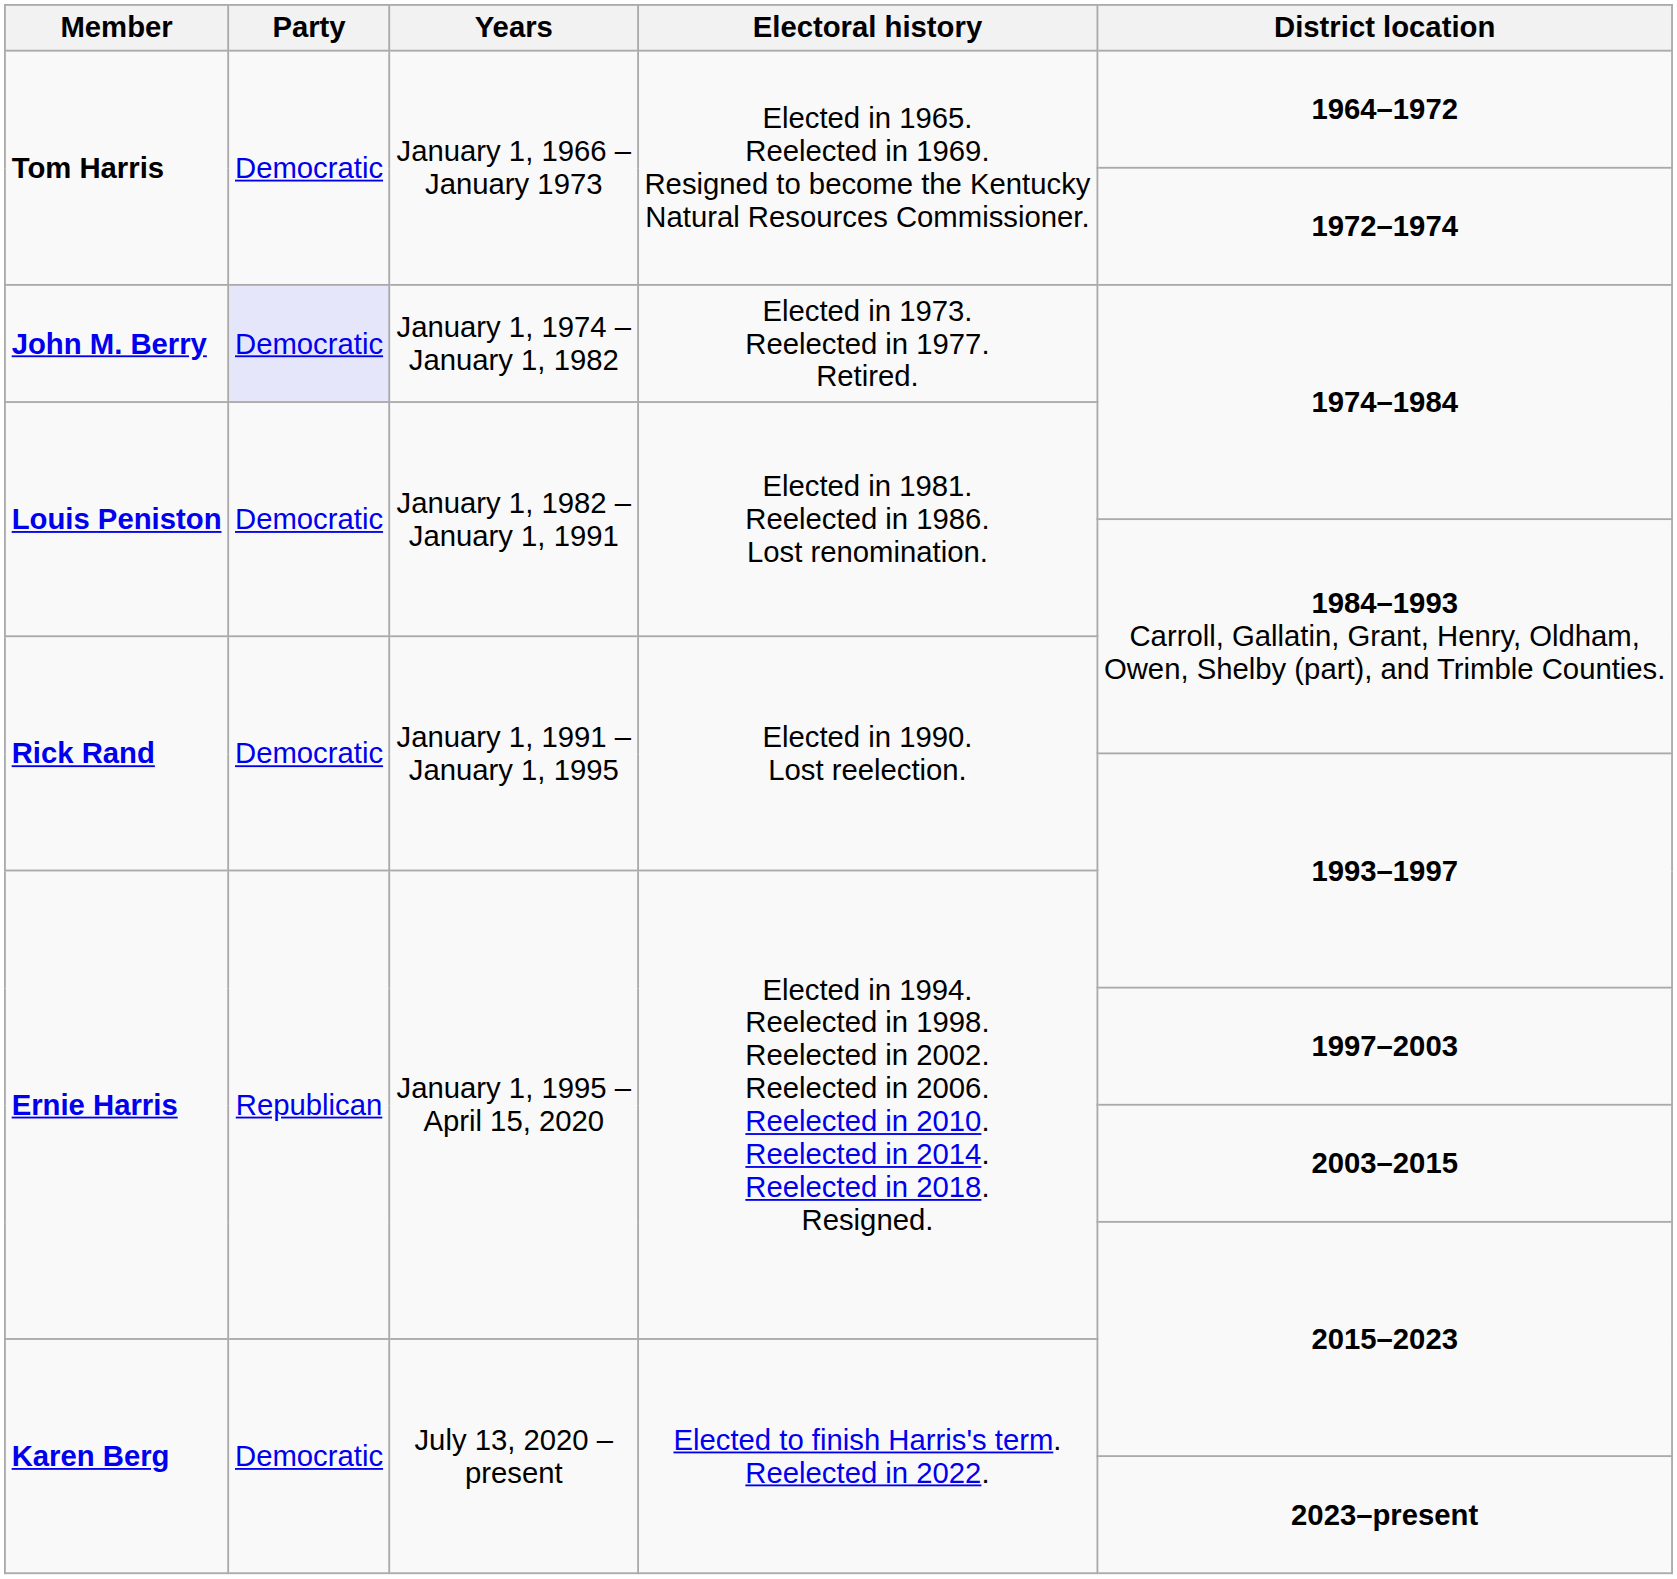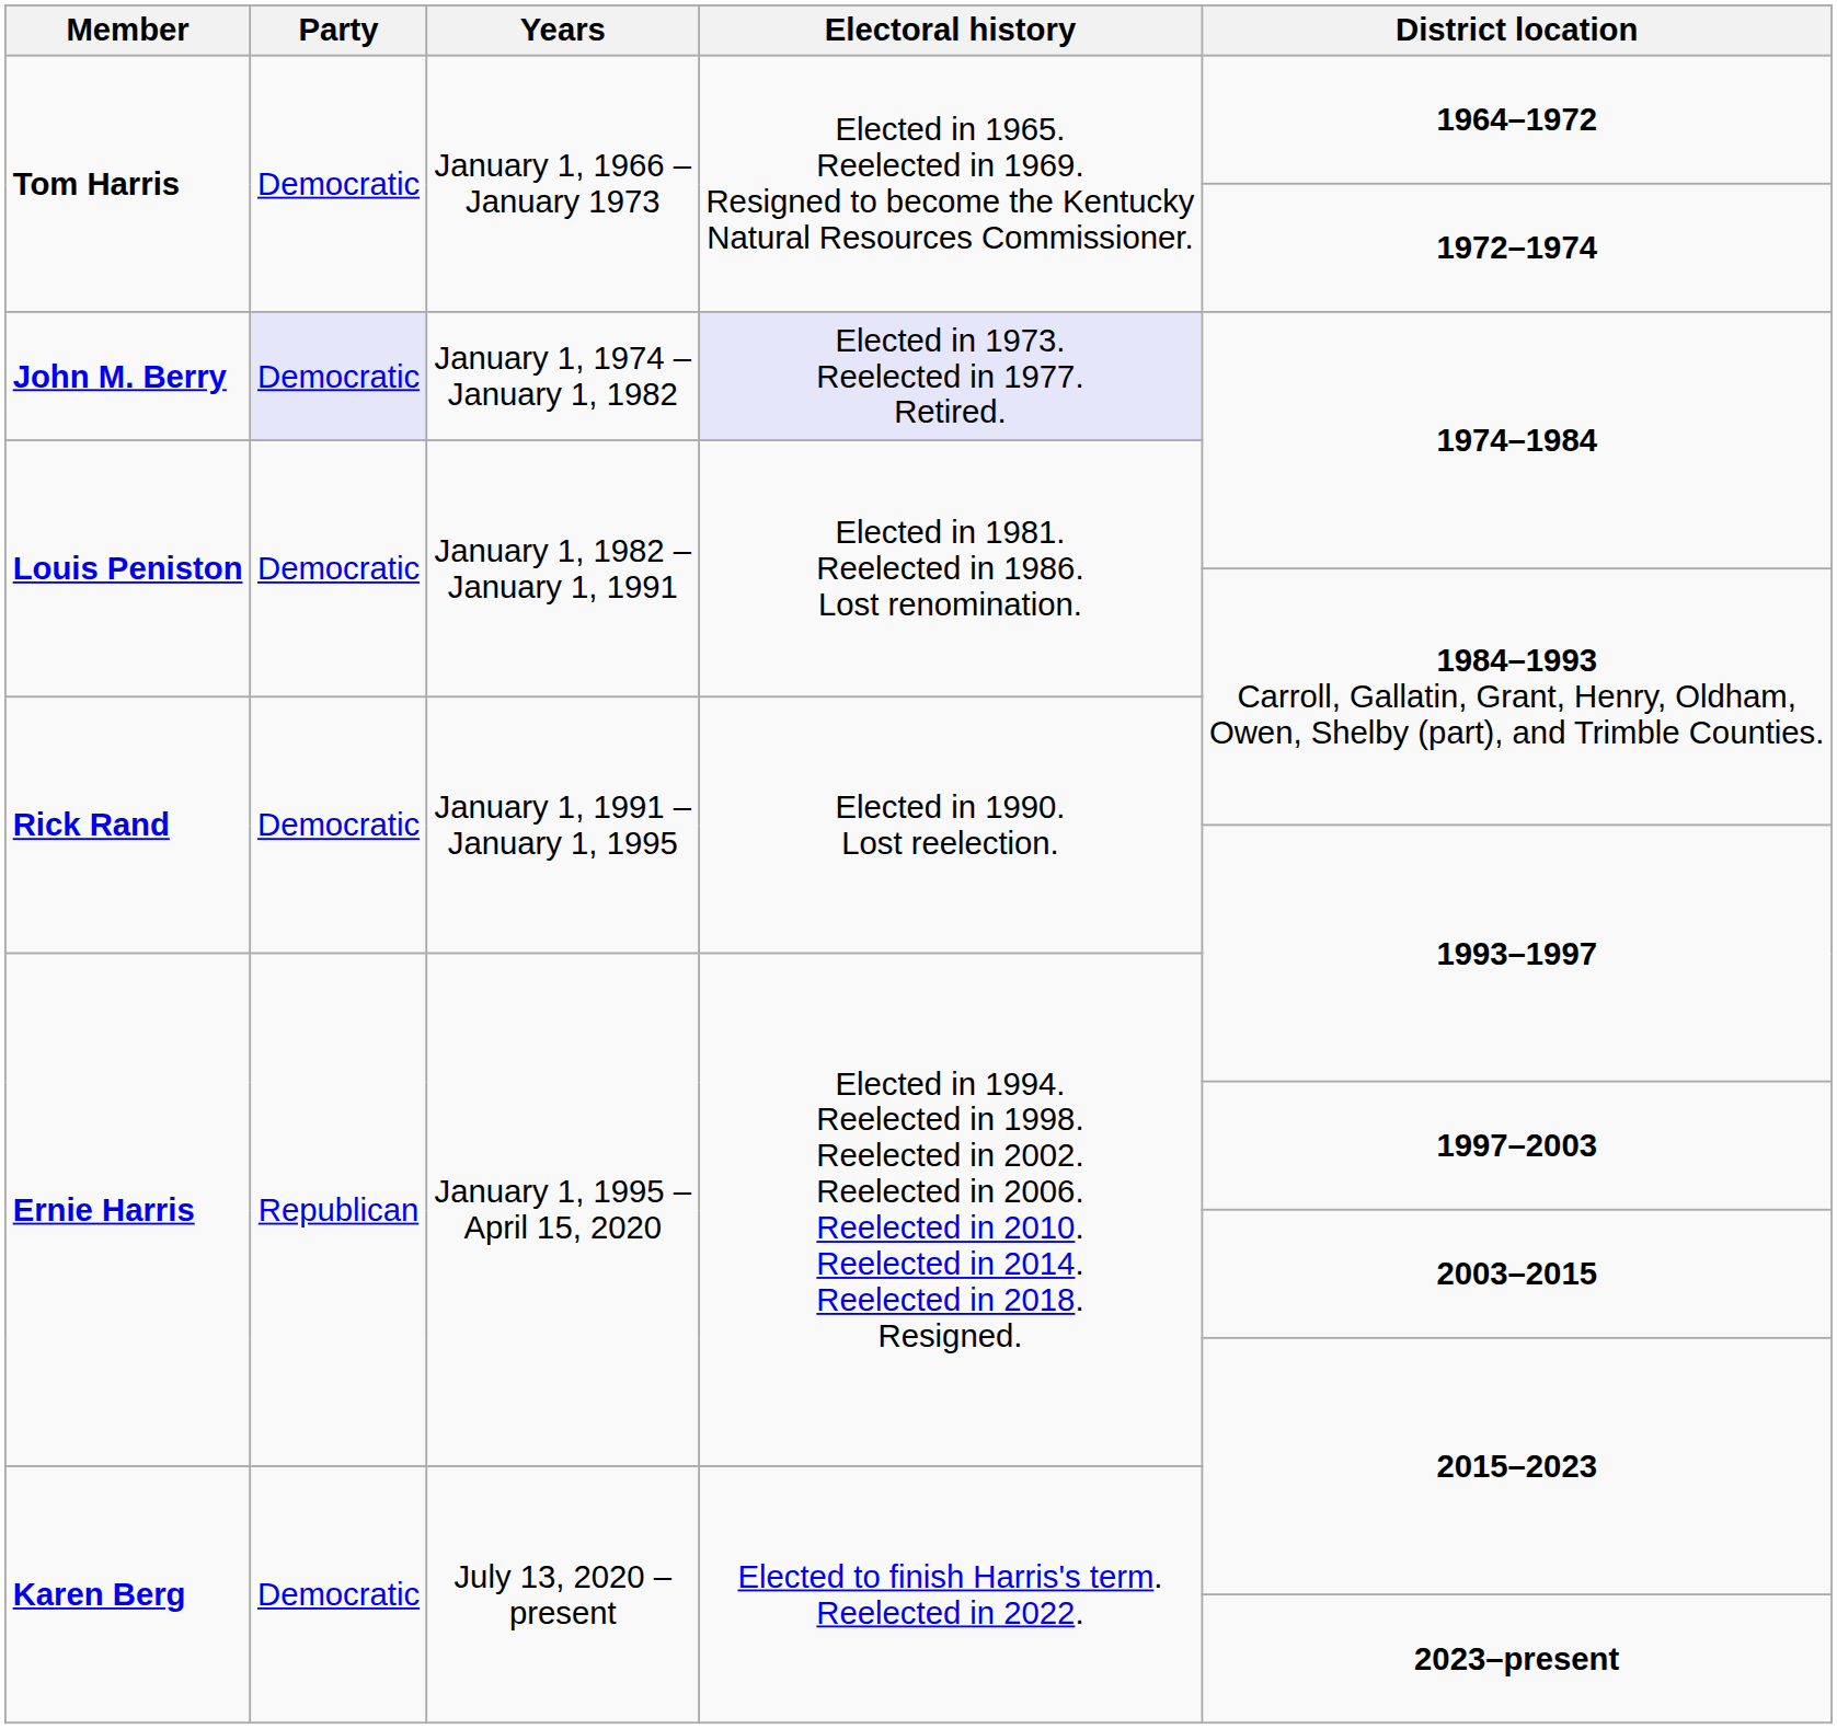John M. Berry | Electoral history: no background -> lavender background
